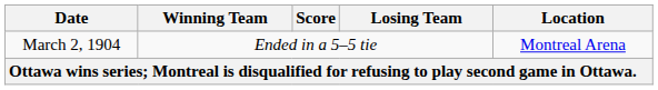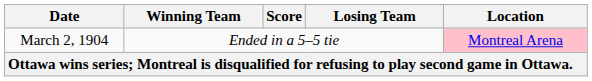March 2, 1904 | Location: no background -> pink background
